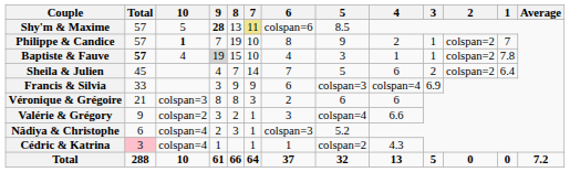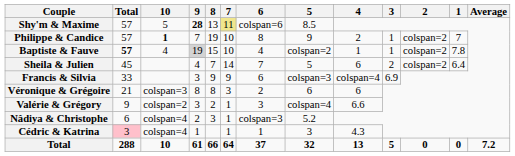Baptiste & Fauve | 5: 3 -> colspan=2
Cédric & Katrina | 5: colspan=2 -> 3
